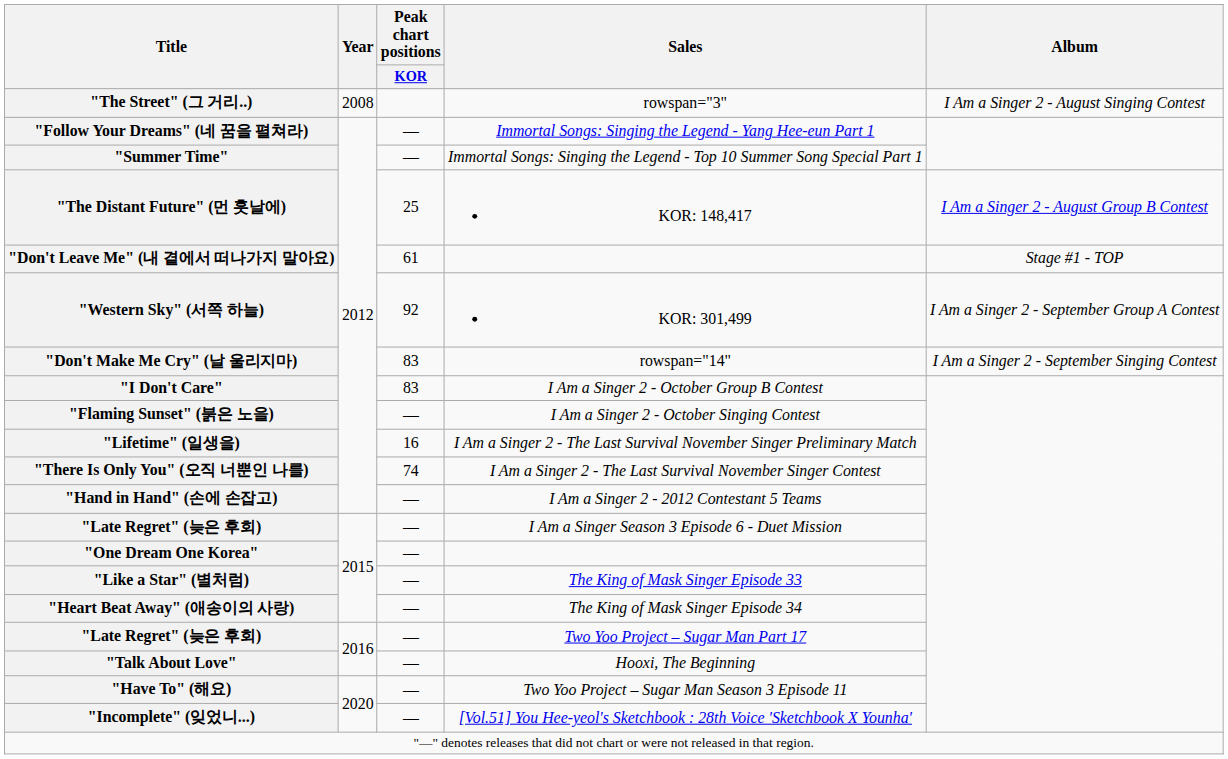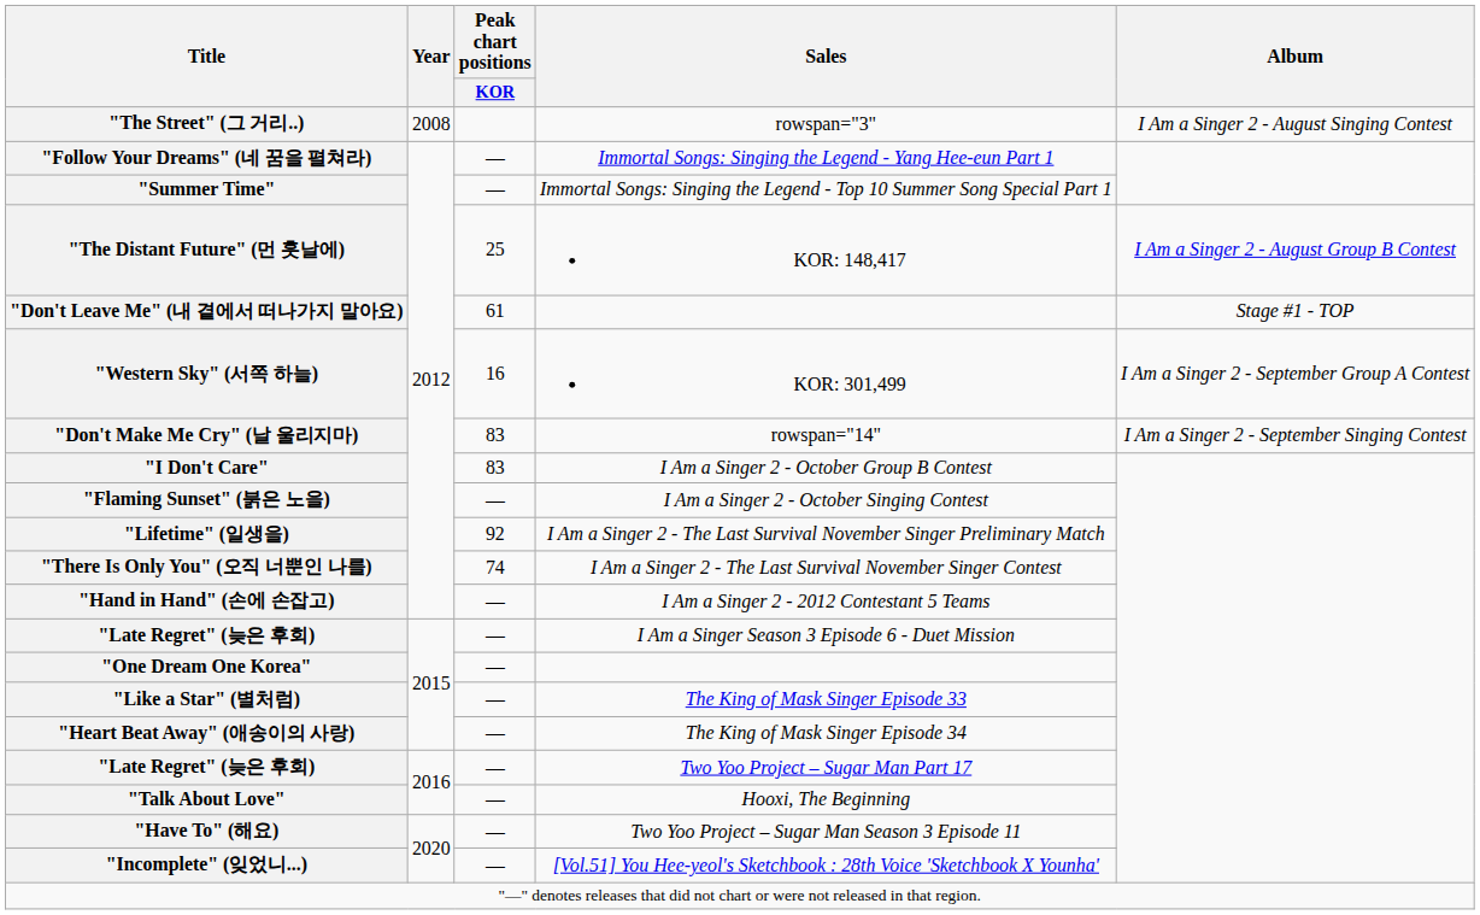"Western Sky" (서쪽 하늘) | Peak chart positions / KOR: 92 -> 16
"Lifetime" (일생을) | Peak chart positions / KOR: 16 -> 92
